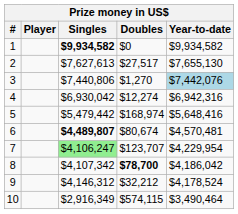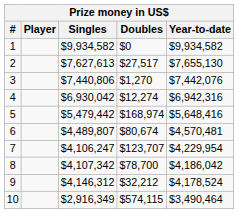1 | Singles: bold -> normal
3 | Year-to-date: lightblue background -> no background
6 | Singles: bold -> normal
7 | Singles: lightgreen background -> no background
8 | Doubles: bold -> normal
